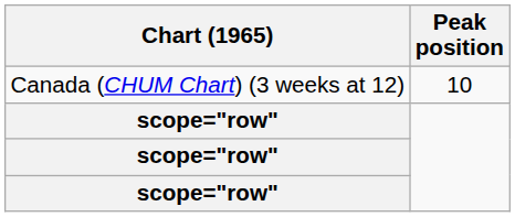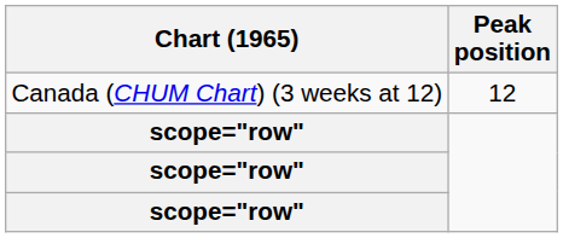Canada (CHUM Chart) (3 weeks at 12) | Peak position: 10 -> 12
